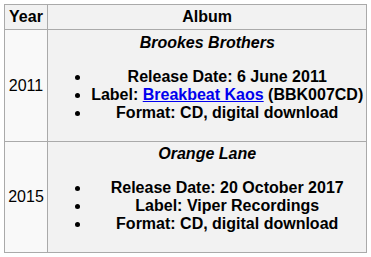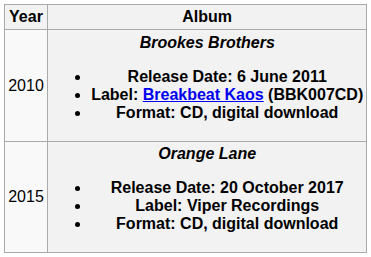row 2 | Year: 2011 -> 2010
